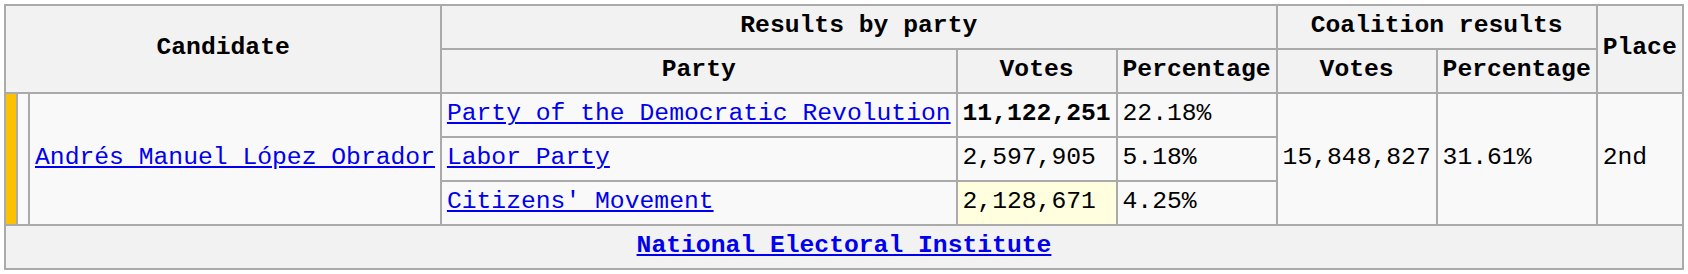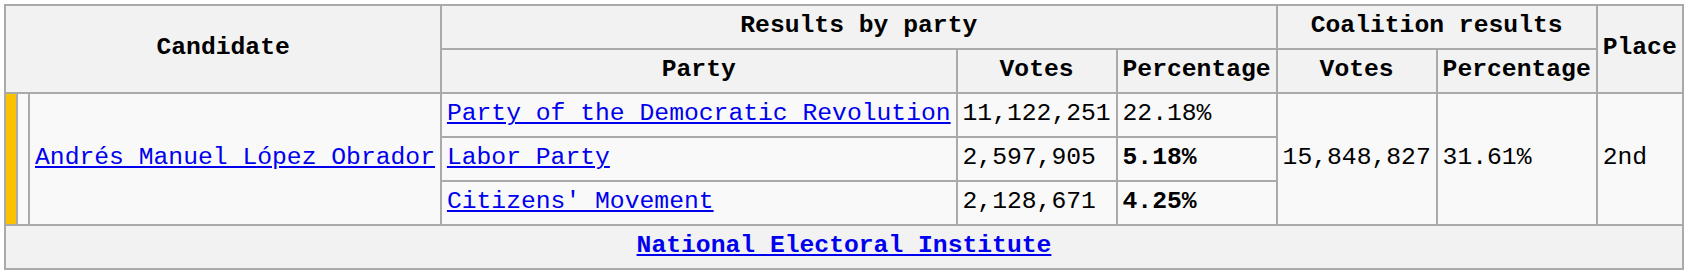Party of the Democratic Revolution | Results by party / Votes: bold -> normal
Labor Party | Results by party / Percentage: normal -> bold
Citizens' Movement | Results by party / Votes: lightyellow background -> no background
Citizens' Movement | Results by party / Percentage: normal -> bold
